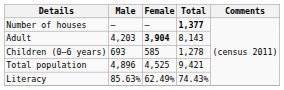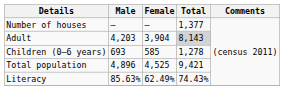Number of houses | Total: bold -> normal
Adult | Female: bold -> normal
Adult | Total: no background -> lightgrey background
